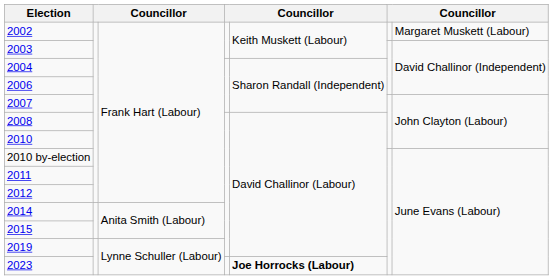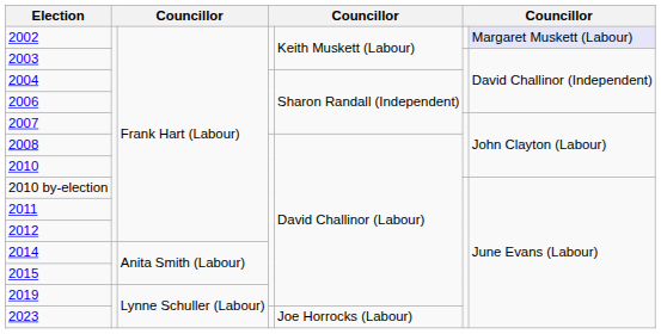2002 | column 7: no background -> lavender background
2023 | column 5: bold -> normal
